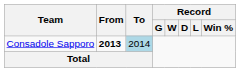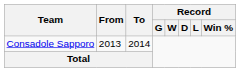Consadole Sapporo | From: bold -> normal
Consadole Sapporo | To: lightblue background -> no background
